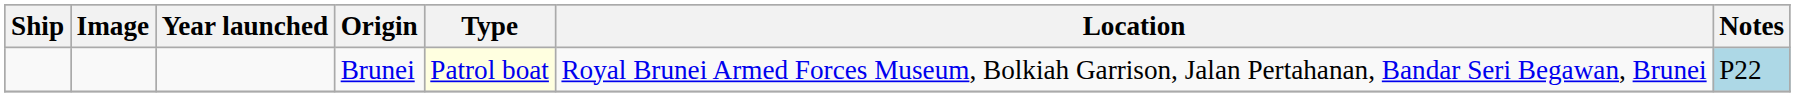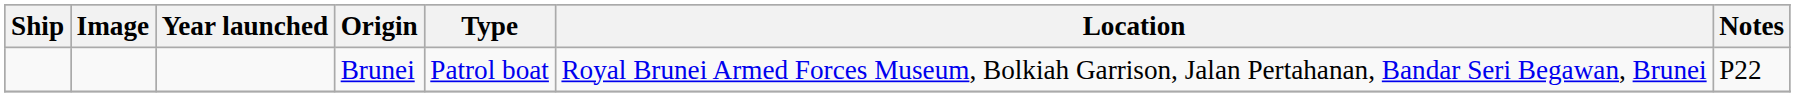Brunei | Type: lightyellow background -> no background
Brunei | Notes: lightblue background -> no background
